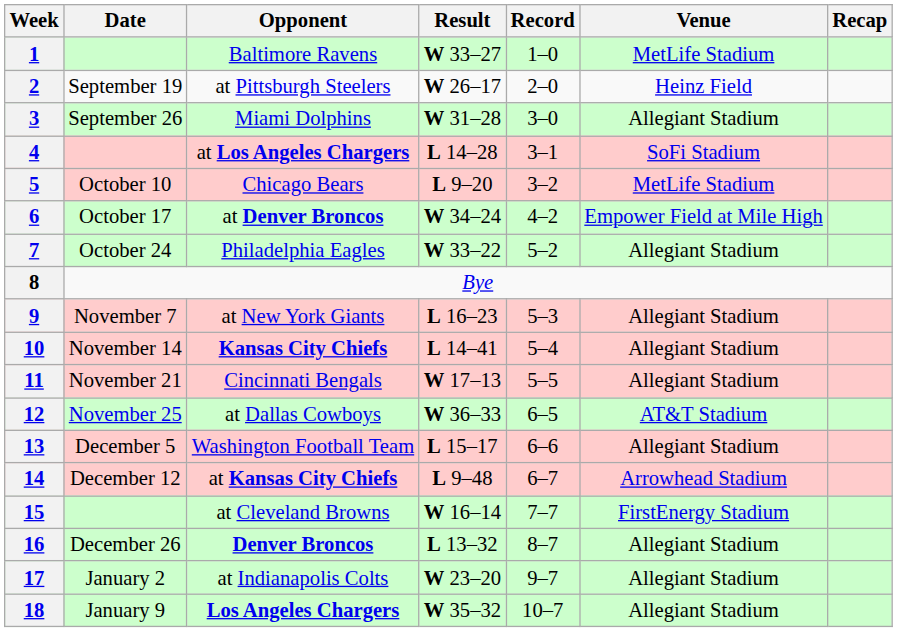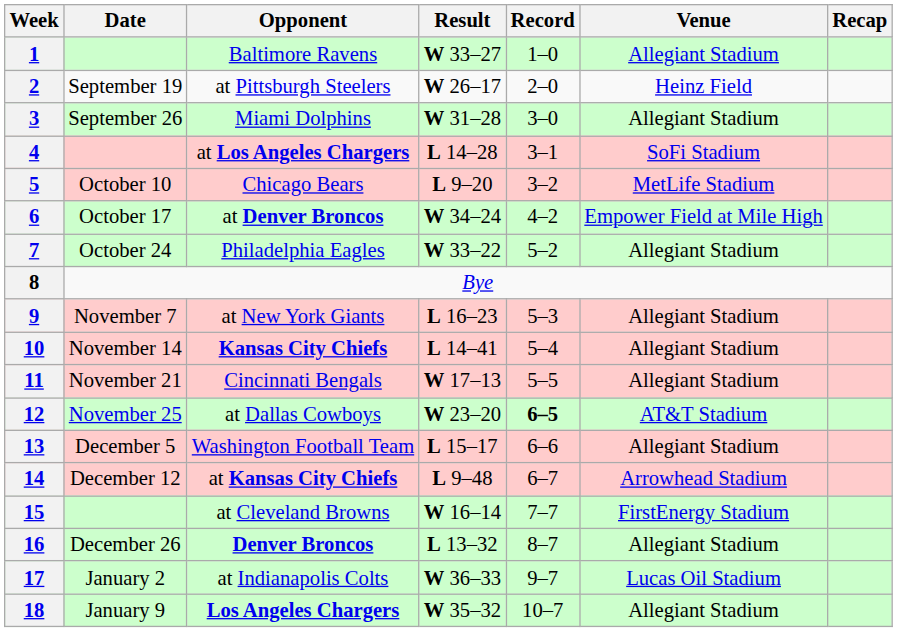1 | Venue: MetLife Stadium -> Allegiant Stadium
12 | Result: W 36–33 -> W 23–20
12 | Record: normal -> bold
17 | Result: W 23–20 -> W 36–33
17 | Venue: Allegiant Stadium -> Lucas Oil Stadium
